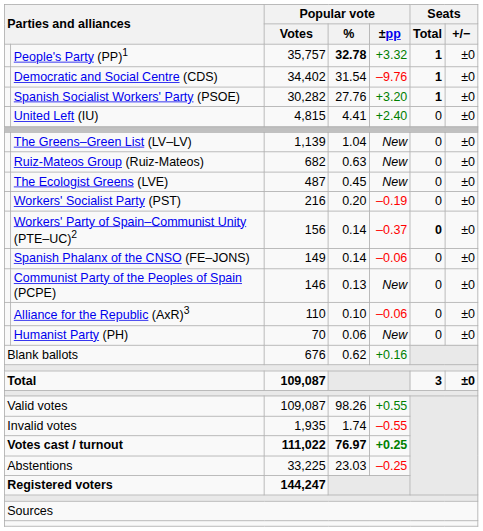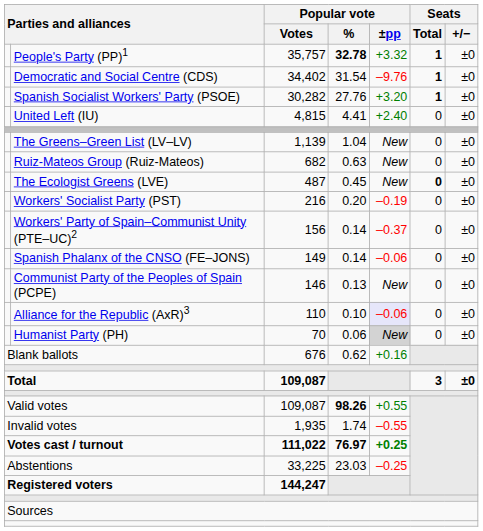The Ecologist Greens (LVE) | Seats / Total: normal -> bold
Workers' Party of Spain–Communist Unity (PTE–UC)2 | Seats / Total: bold -> normal
Alliance for the Republic (AxR)3 | Popular vote / ±pp: no background -> lavender background
Humanist Party (PH) | Popular vote / ±pp: no background -> lightgrey background
Valid votes | Popular vote / %: normal -> bold
